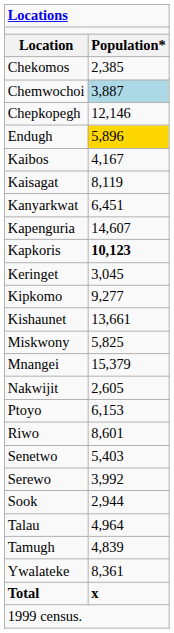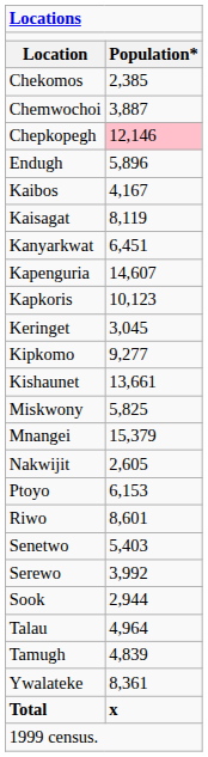Chemwochoi | column 2: lightblue background -> no background
Chepkopegh | column 2: no background -> pink background
Endugh | column 2: gold background -> no background
Kapkoris | column 2: bold -> normal
